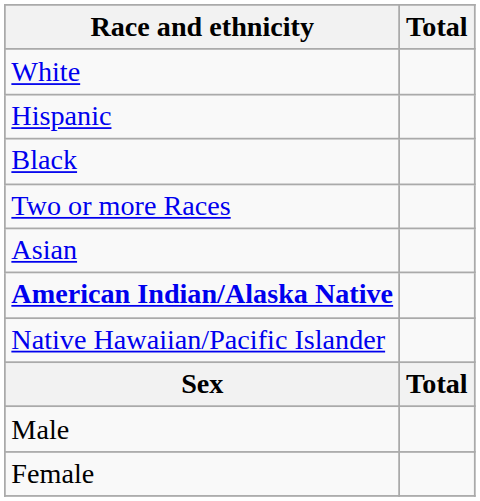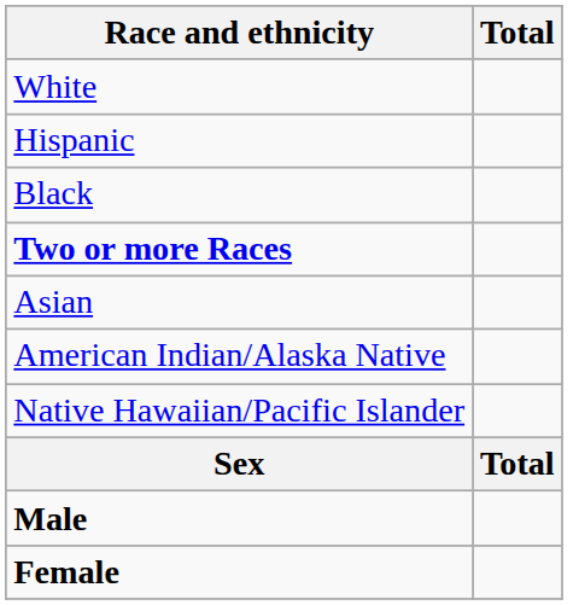Two or more Races | Race and ethnicity: normal -> bold
American Indian/Alaska Native | Race and ethnicity: bold -> normal
Male | Race and ethnicity: normal -> bold
Female | Race and ethnicity: normal -> bold
